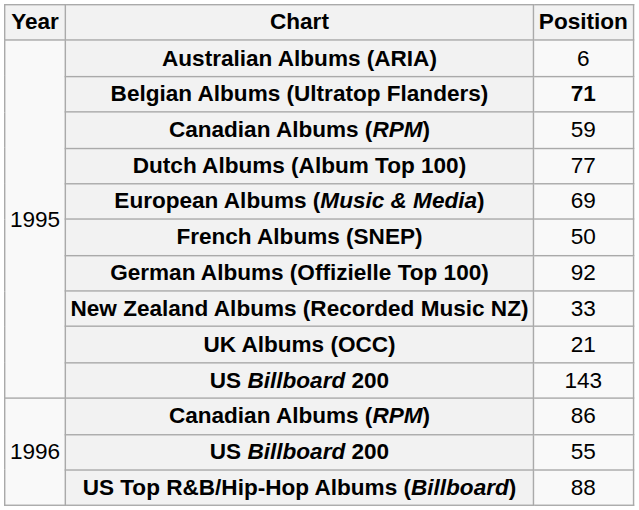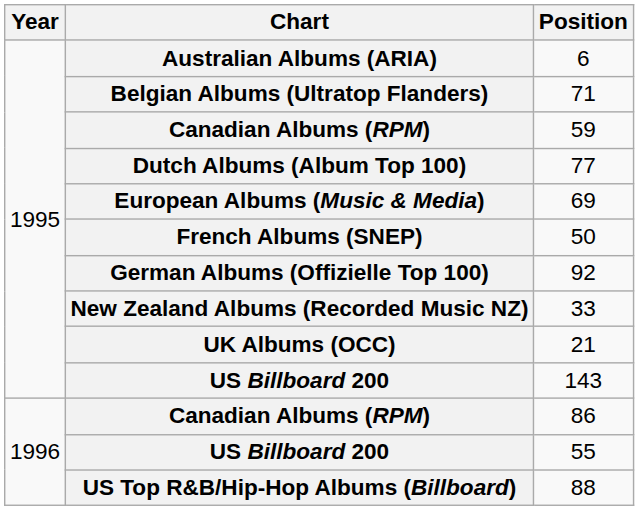71 | Position: bold -> normal
